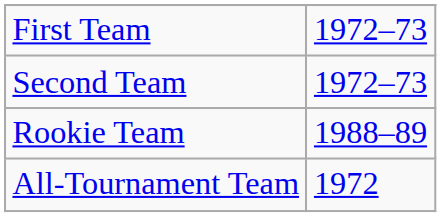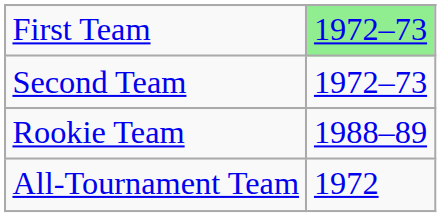First Team | column 2: no background -> lightgreen background
